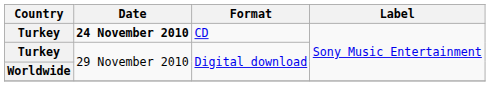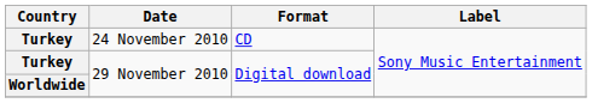24 November 2010 | Date: bold -> normal
